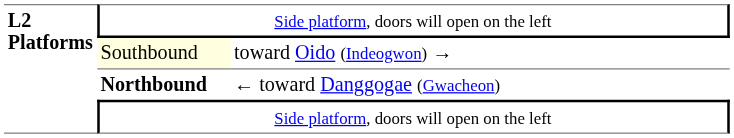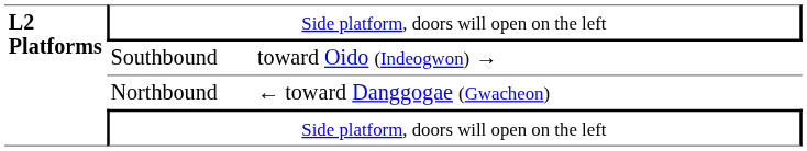Southbound | column 2: lightyellow background -> no background
Northbound | column 2: bold -> normal
